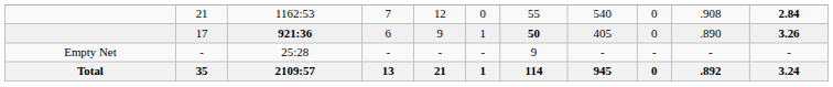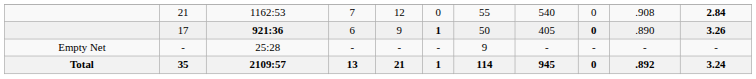17 | column 6: normal -> bold
17 | column 7: bold -> normal
17 | column 9: normal -> bold
